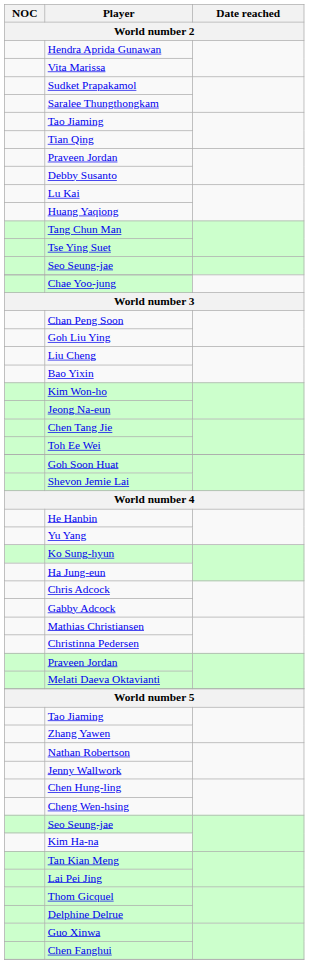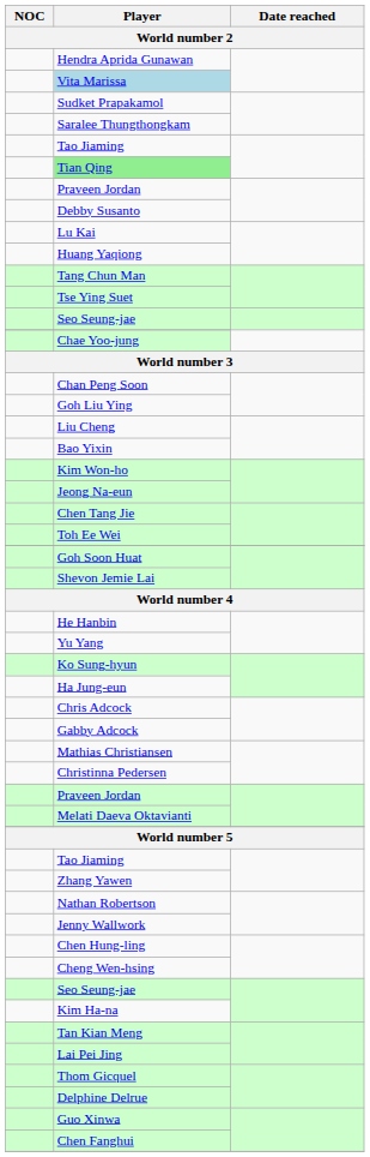Vita Marissa | Player: no background -> lightblue background
Tian Qing | Player: no background -> lightgreen background
